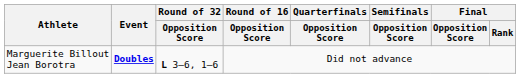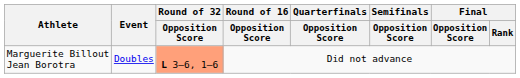Marguerite Billout Jean Borotra | Event: bold -> normal
Marguerite Billout Jean Borotra | Round of 32 / Opposition Score: no background -> lightsalmon background
